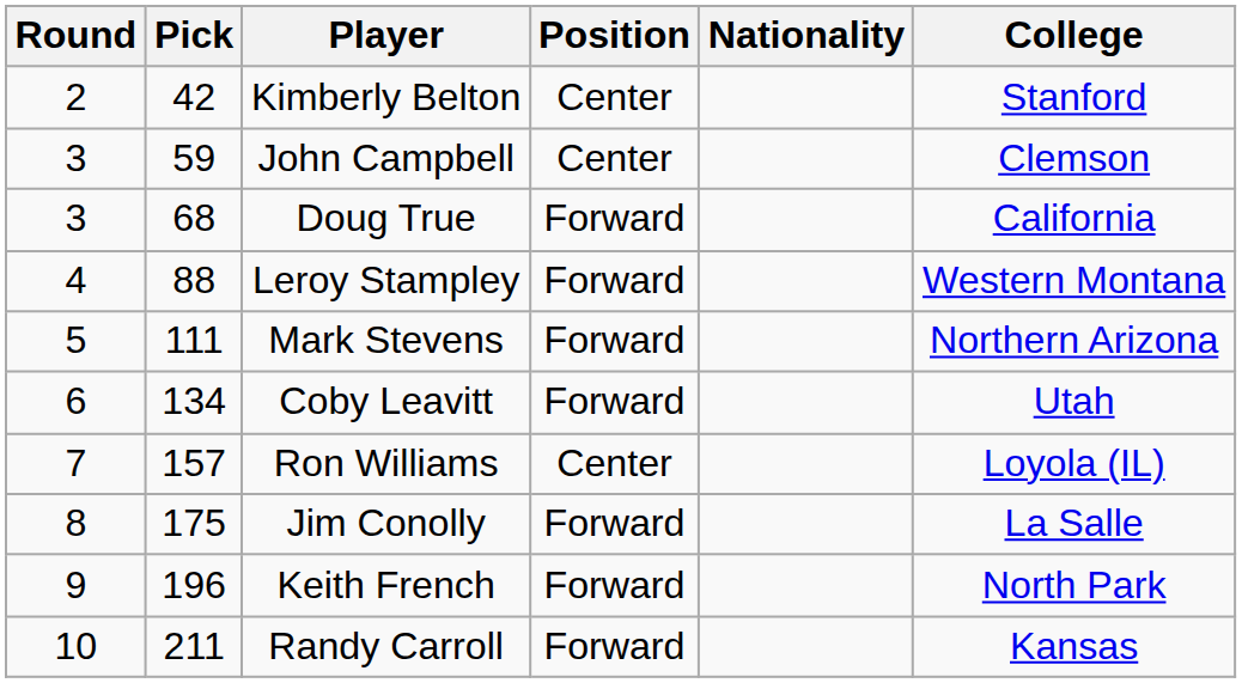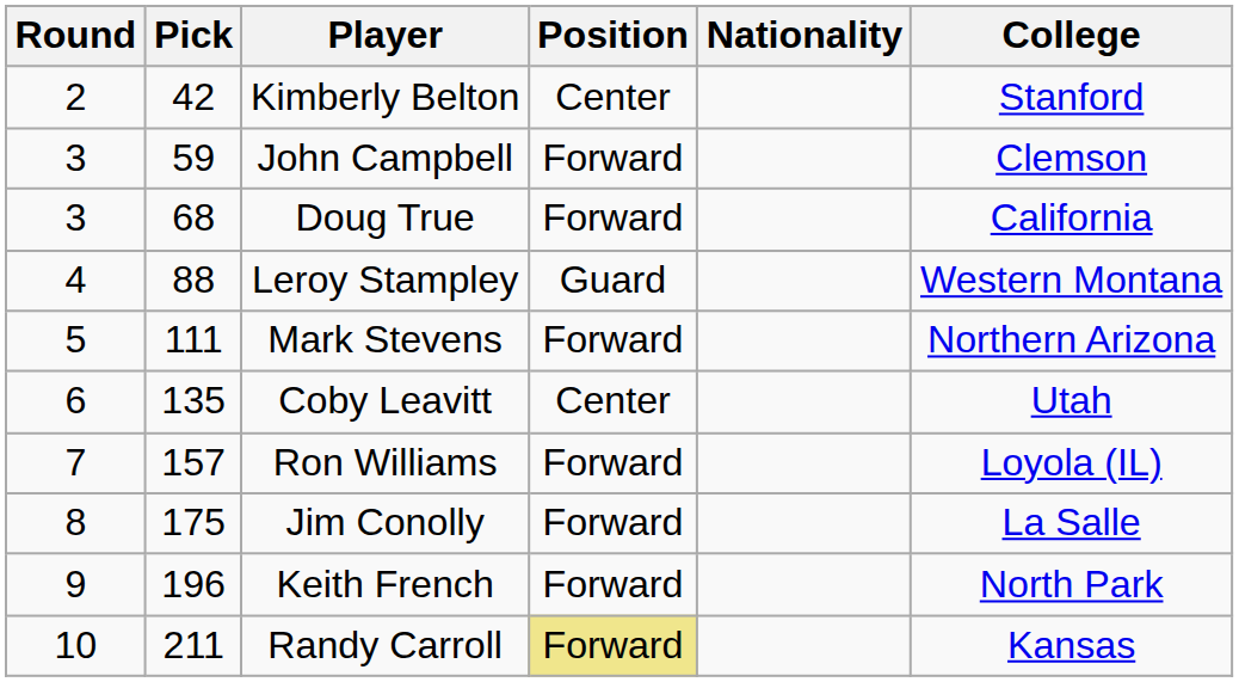John Campbell | Position: Center -> Forward
Leroy Stampley | Position: Forward -> Guard
Coby Leavitt | Pick: 134 -> 135
Coby Leavitt | Position: Forward -> Center
Ron Williams | Position: Center -> Forward
Randy Carroll | Position: no background -> khaki background
